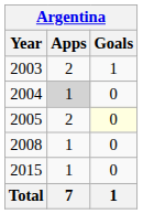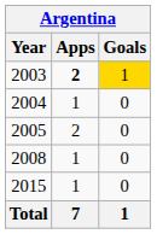2003 | Apps: normal -> bold
2003 | Goals: no background -> gold background
2004 | Apps: lightgrey background -> no background
2005 | Goals: lightyellow background -> no background
